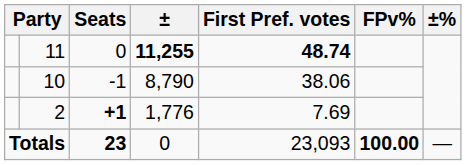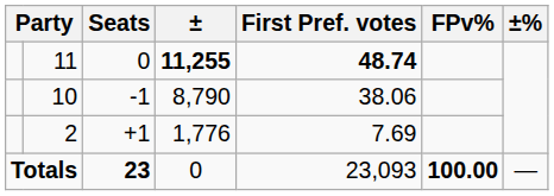2 | Seats: bold -> normal
